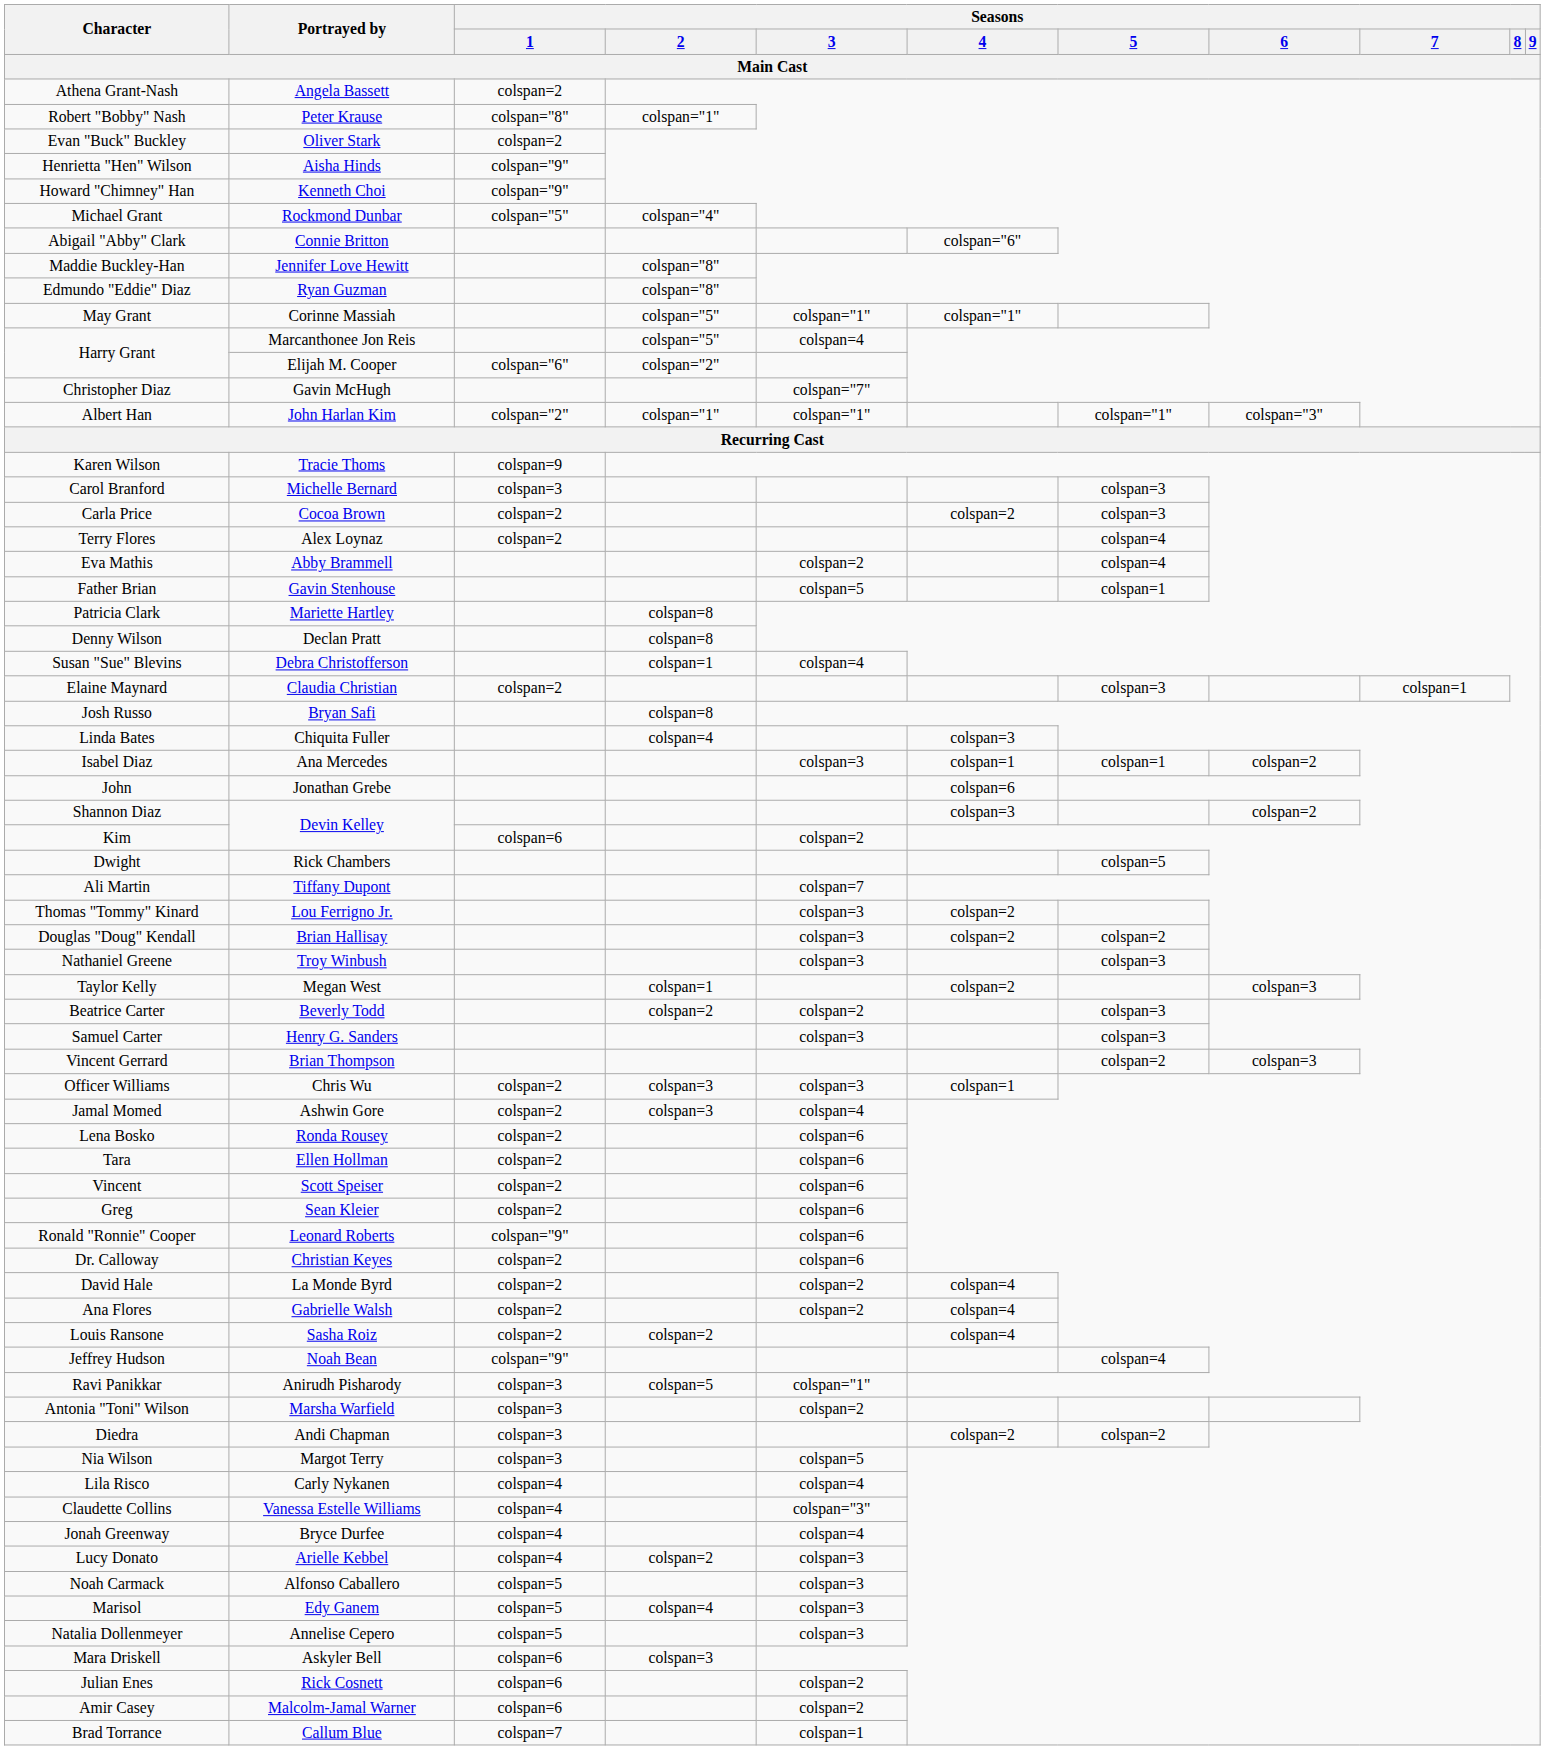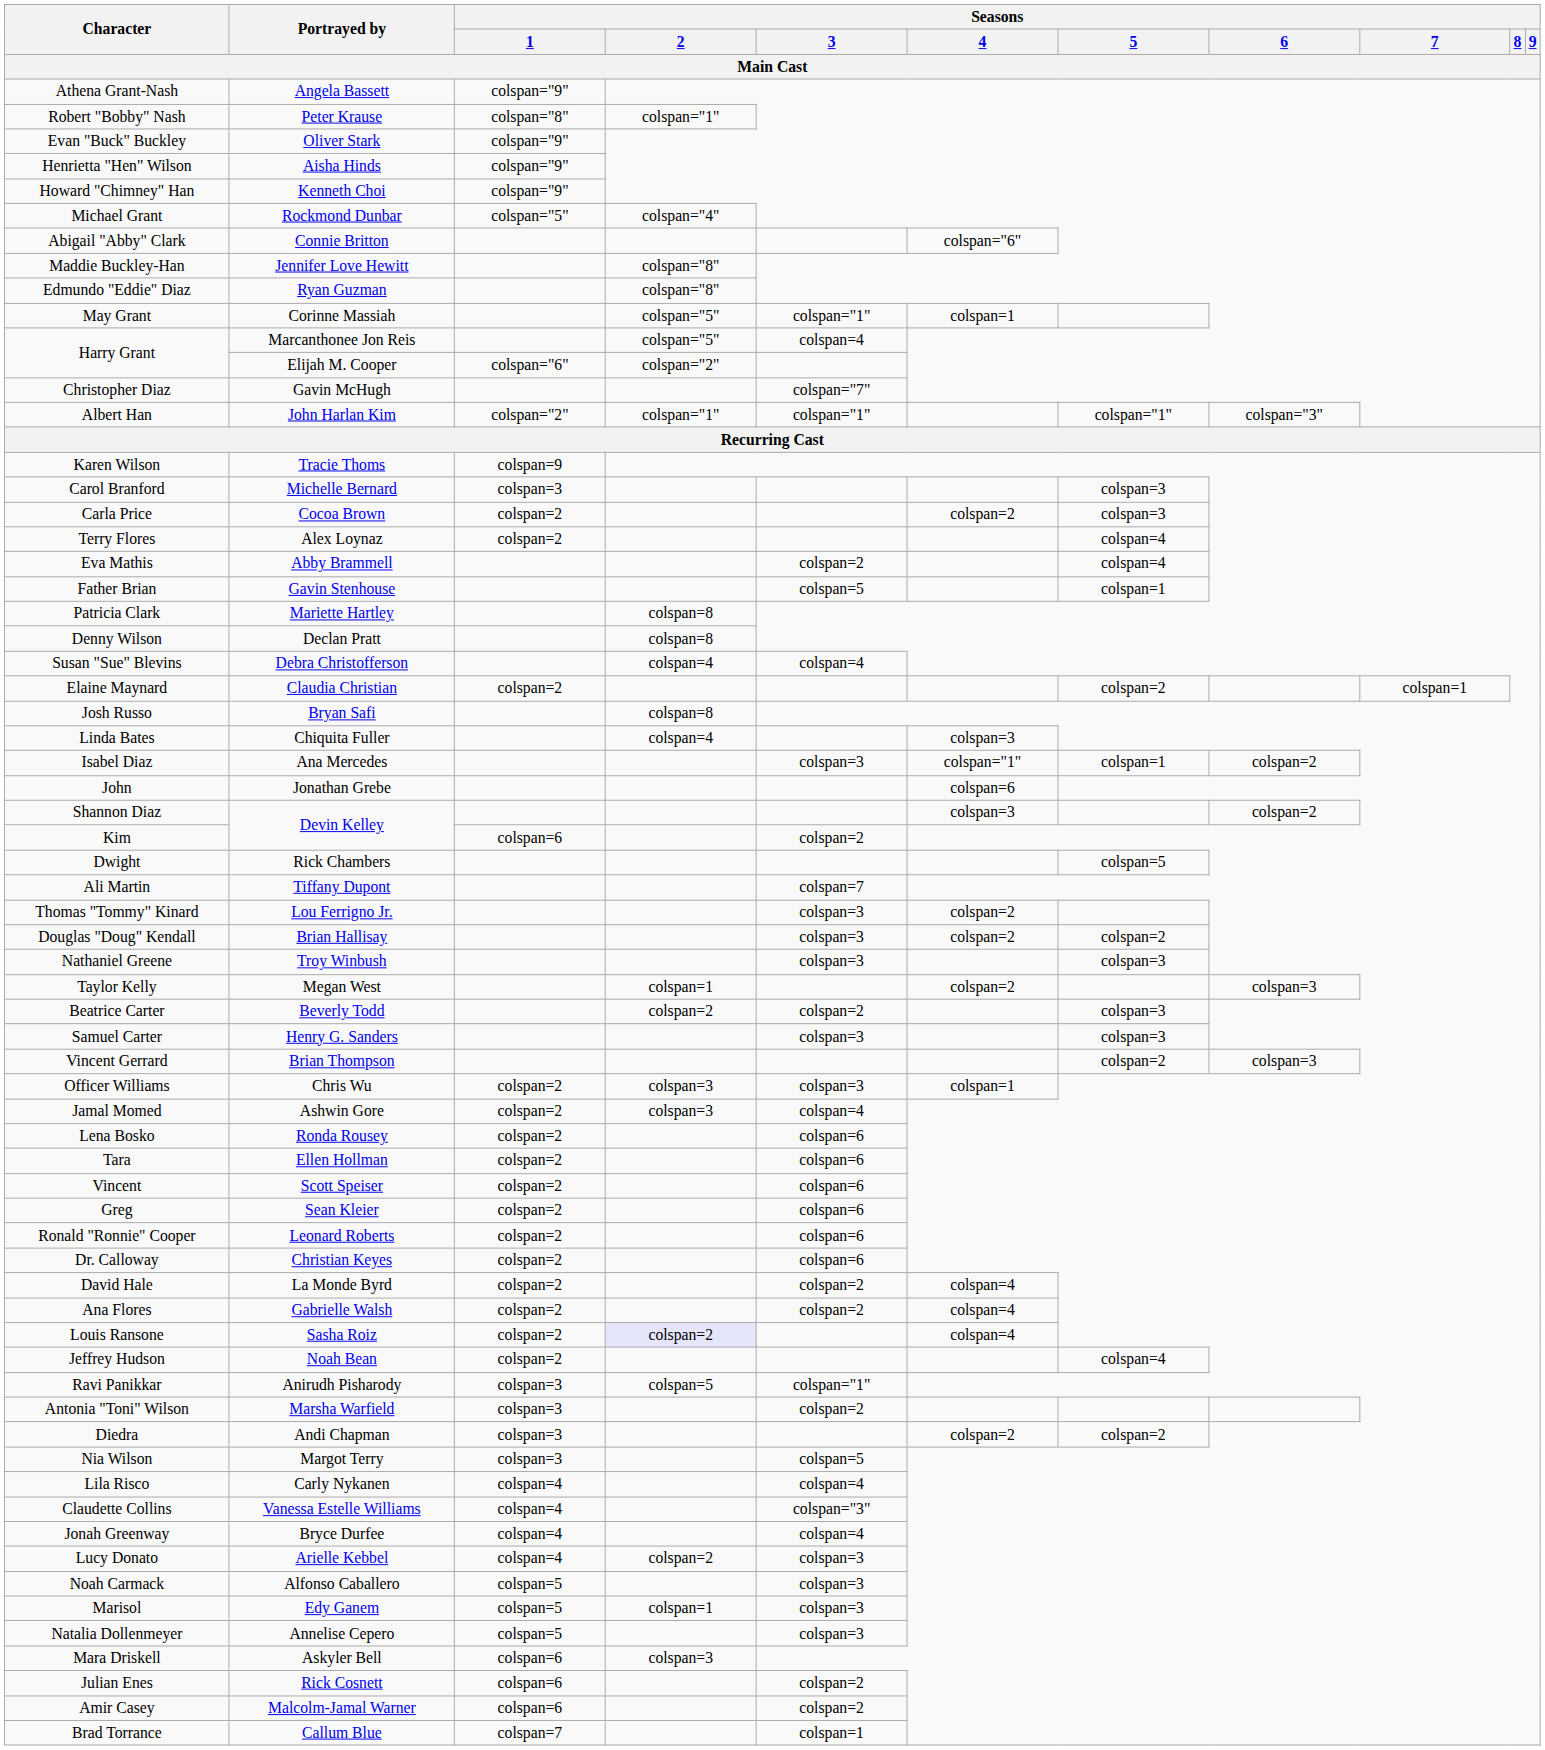Athena Grant-Nash | Seasons / 1: colspan=2 -> colspan="9"
Evan "Buck" Buckley | Seasons / 1: colspan=2 -> colspan="9"
May Grant | Seasons / 4: colspan="1" -> colspan=1
Susan "Sue" Blevins | Seasons / 2: colspan=1 -> colspan=4
Elaine Maynard | Seasons / 5: colspan=3 -> colspan=2
Isabel Diaz | Seasons / 4: colspan=1 -> colspan="1"
Ronald "Ronnie" Cooper | Seasons / 1: colspan="9" -> colspan=2
Louis Ransone | Seasons / 2: no background -> lavender background
Jeffrey Hudson | Seasons / 1: colspan="9" -> colspan=2
Marisol | Seasons / 2: colspan=4 -> colspan=1
